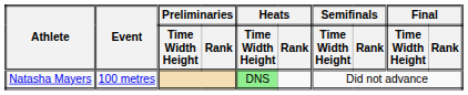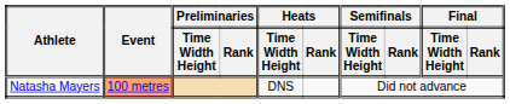Natasha Mayers | Event: no background -> lightsalmon background
Natasha Mayers | Heats / Time Width Height: lightgreen background -> no background
